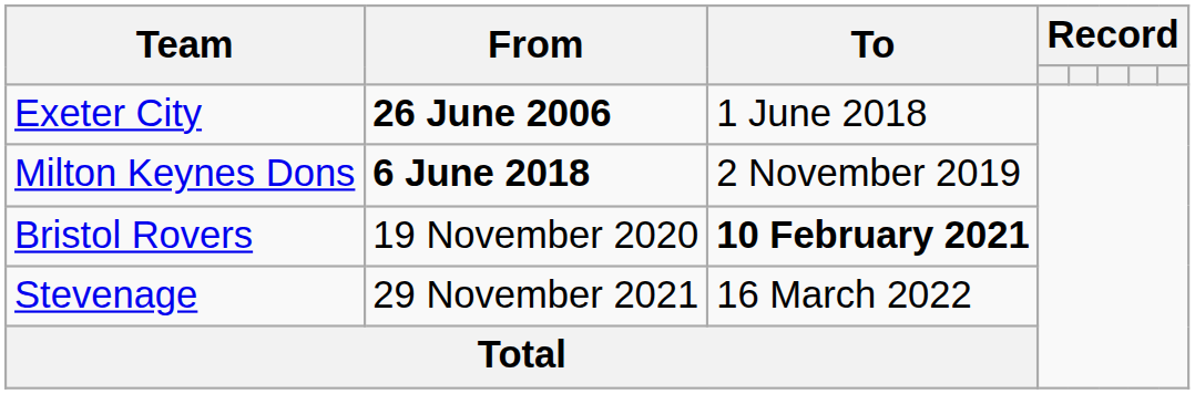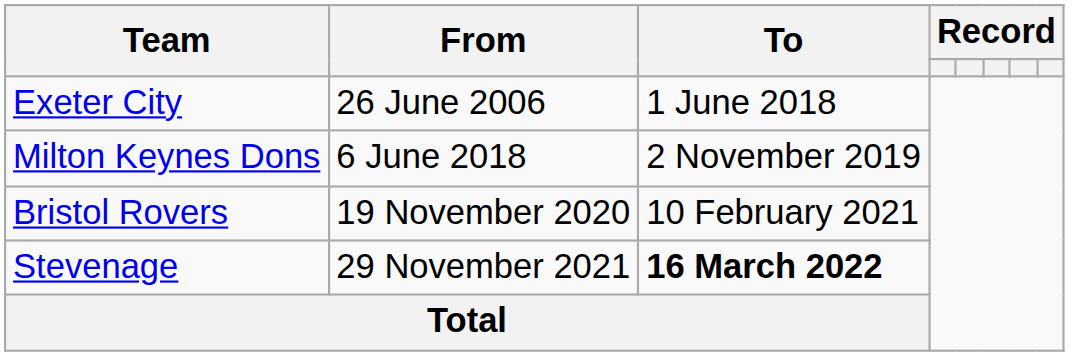Exeter City | From: bold -> normal
Milton Keynes Dons | From: bold -> normal
Bristol Rovers | To: bold -> normal
Stevenage | To: normal -> bold
